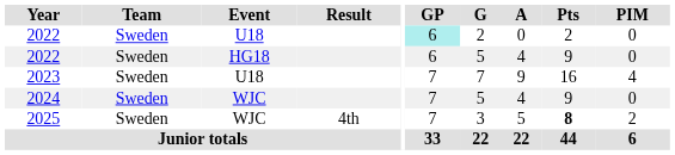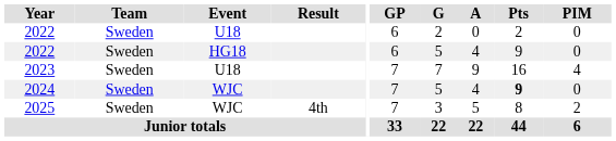2022 / U18 | GP: paleturquoise background -> no background
2024 | Pts: normal -> bold
2025 | Pts: bold -> normal
